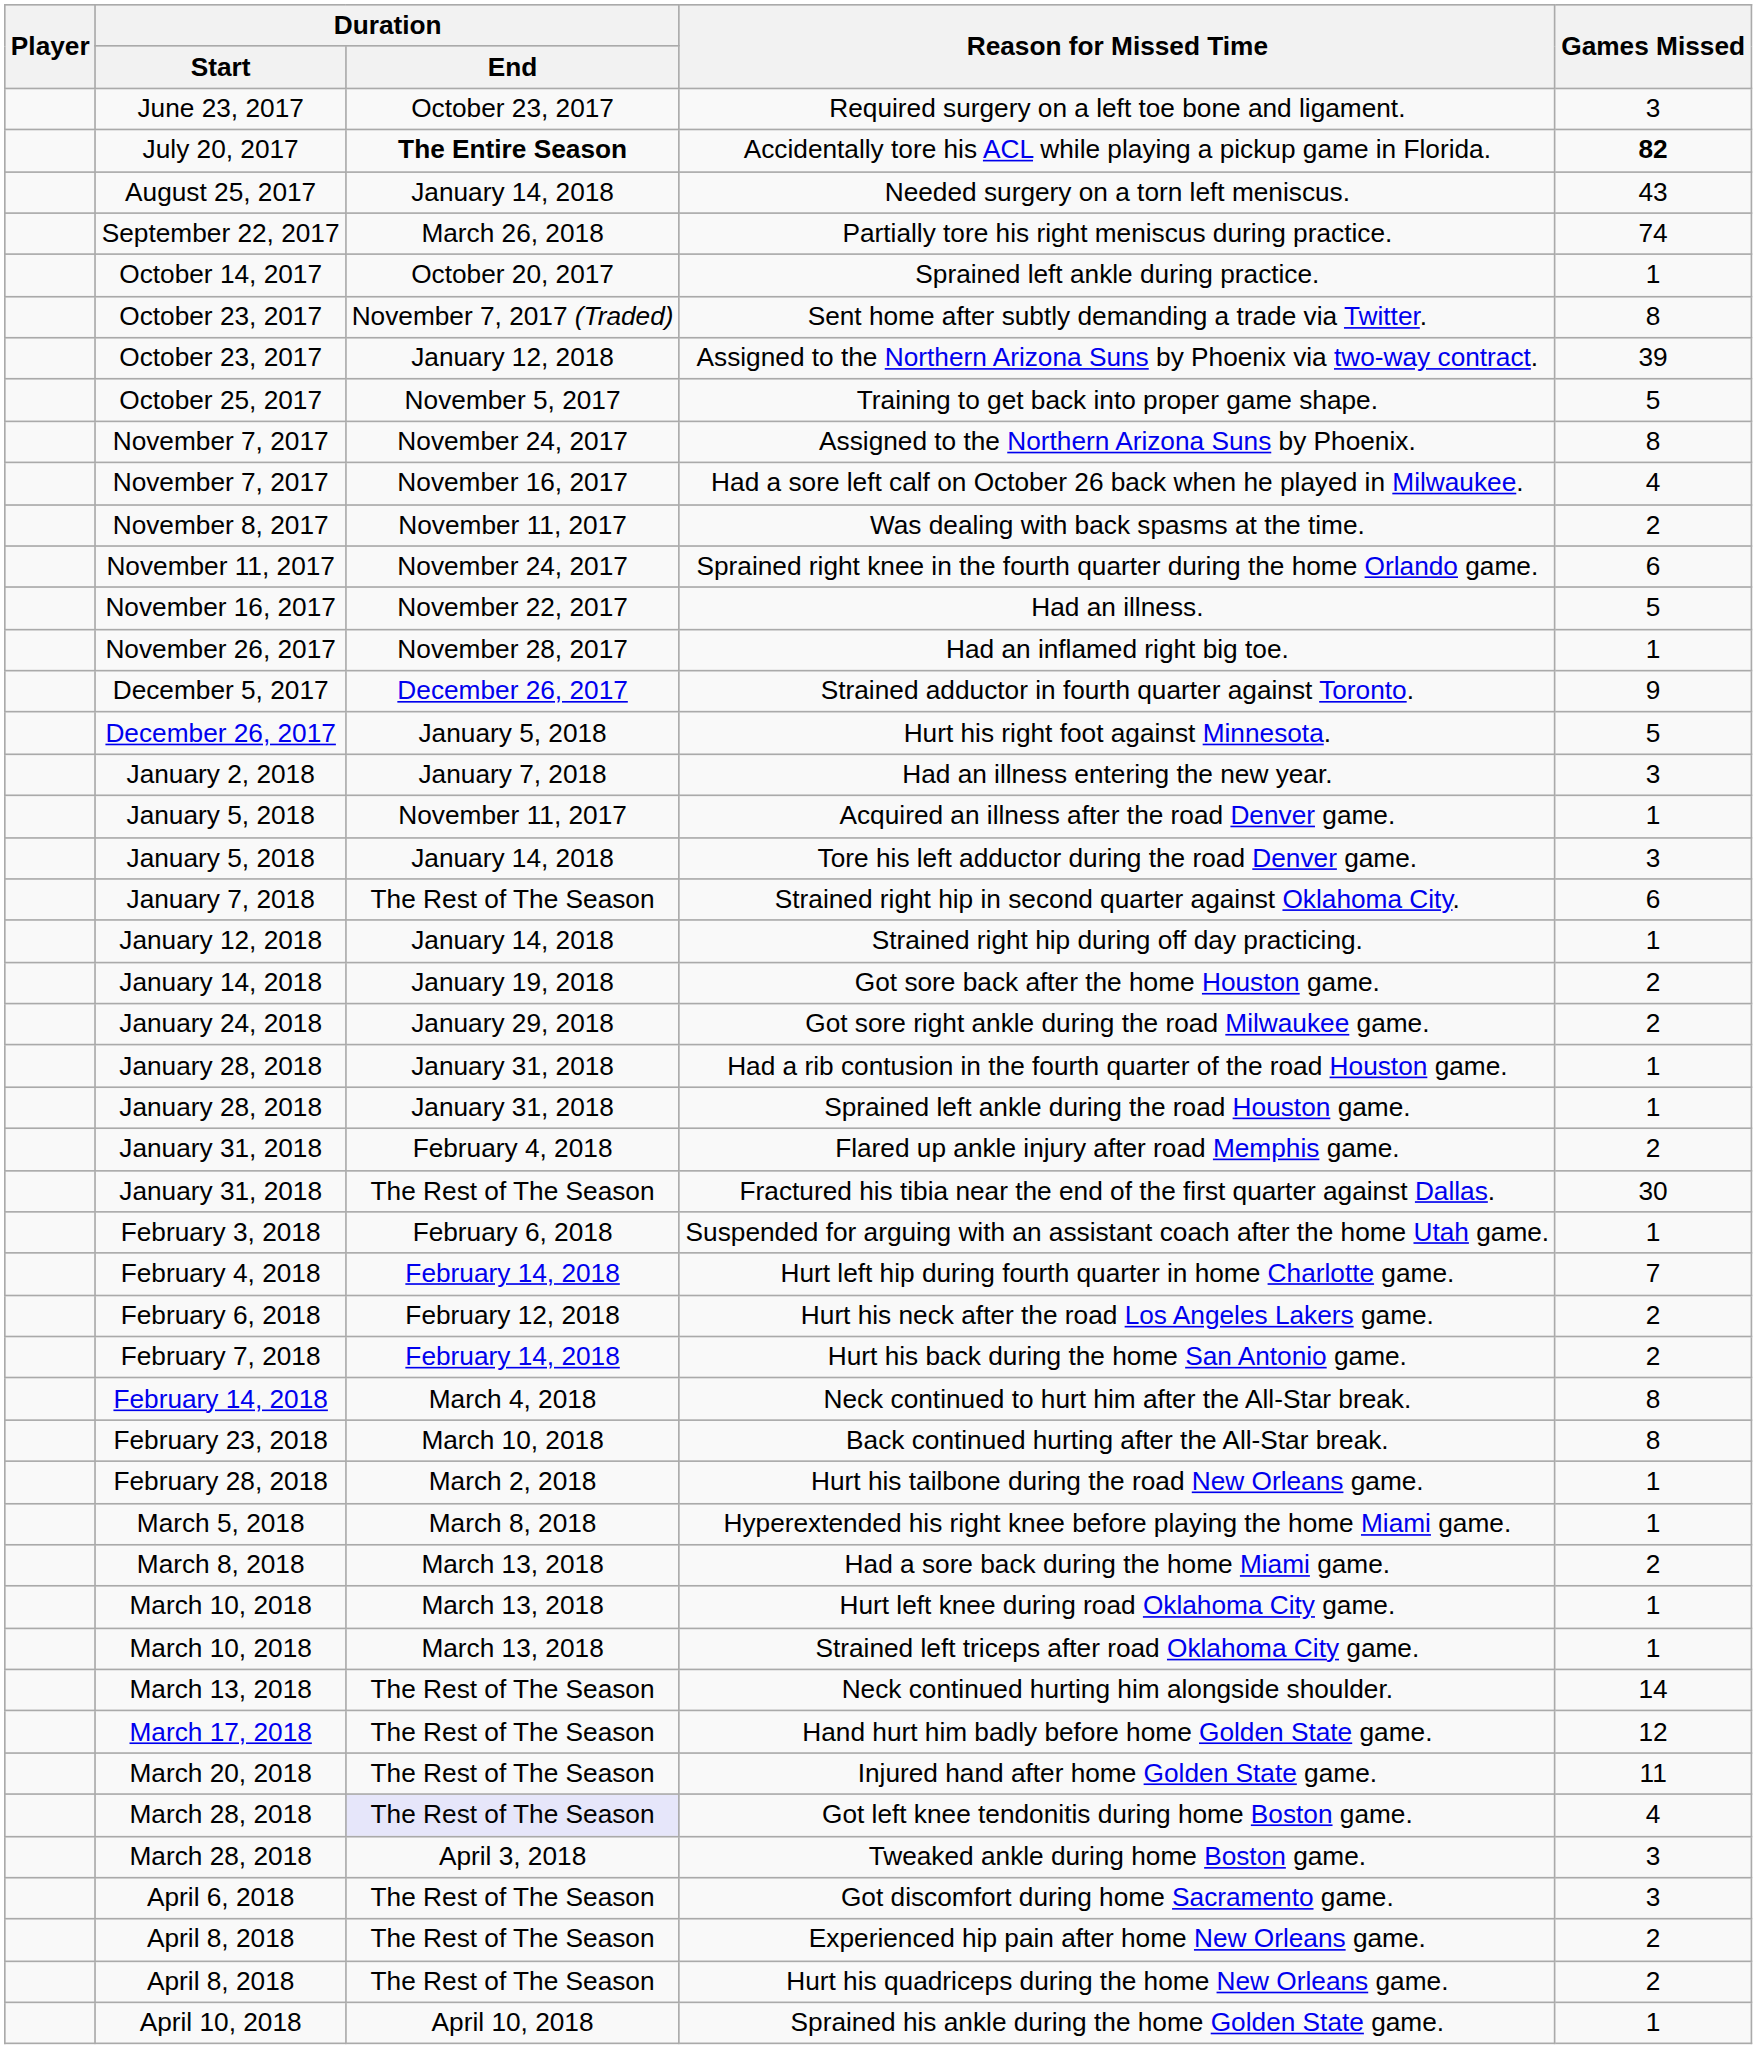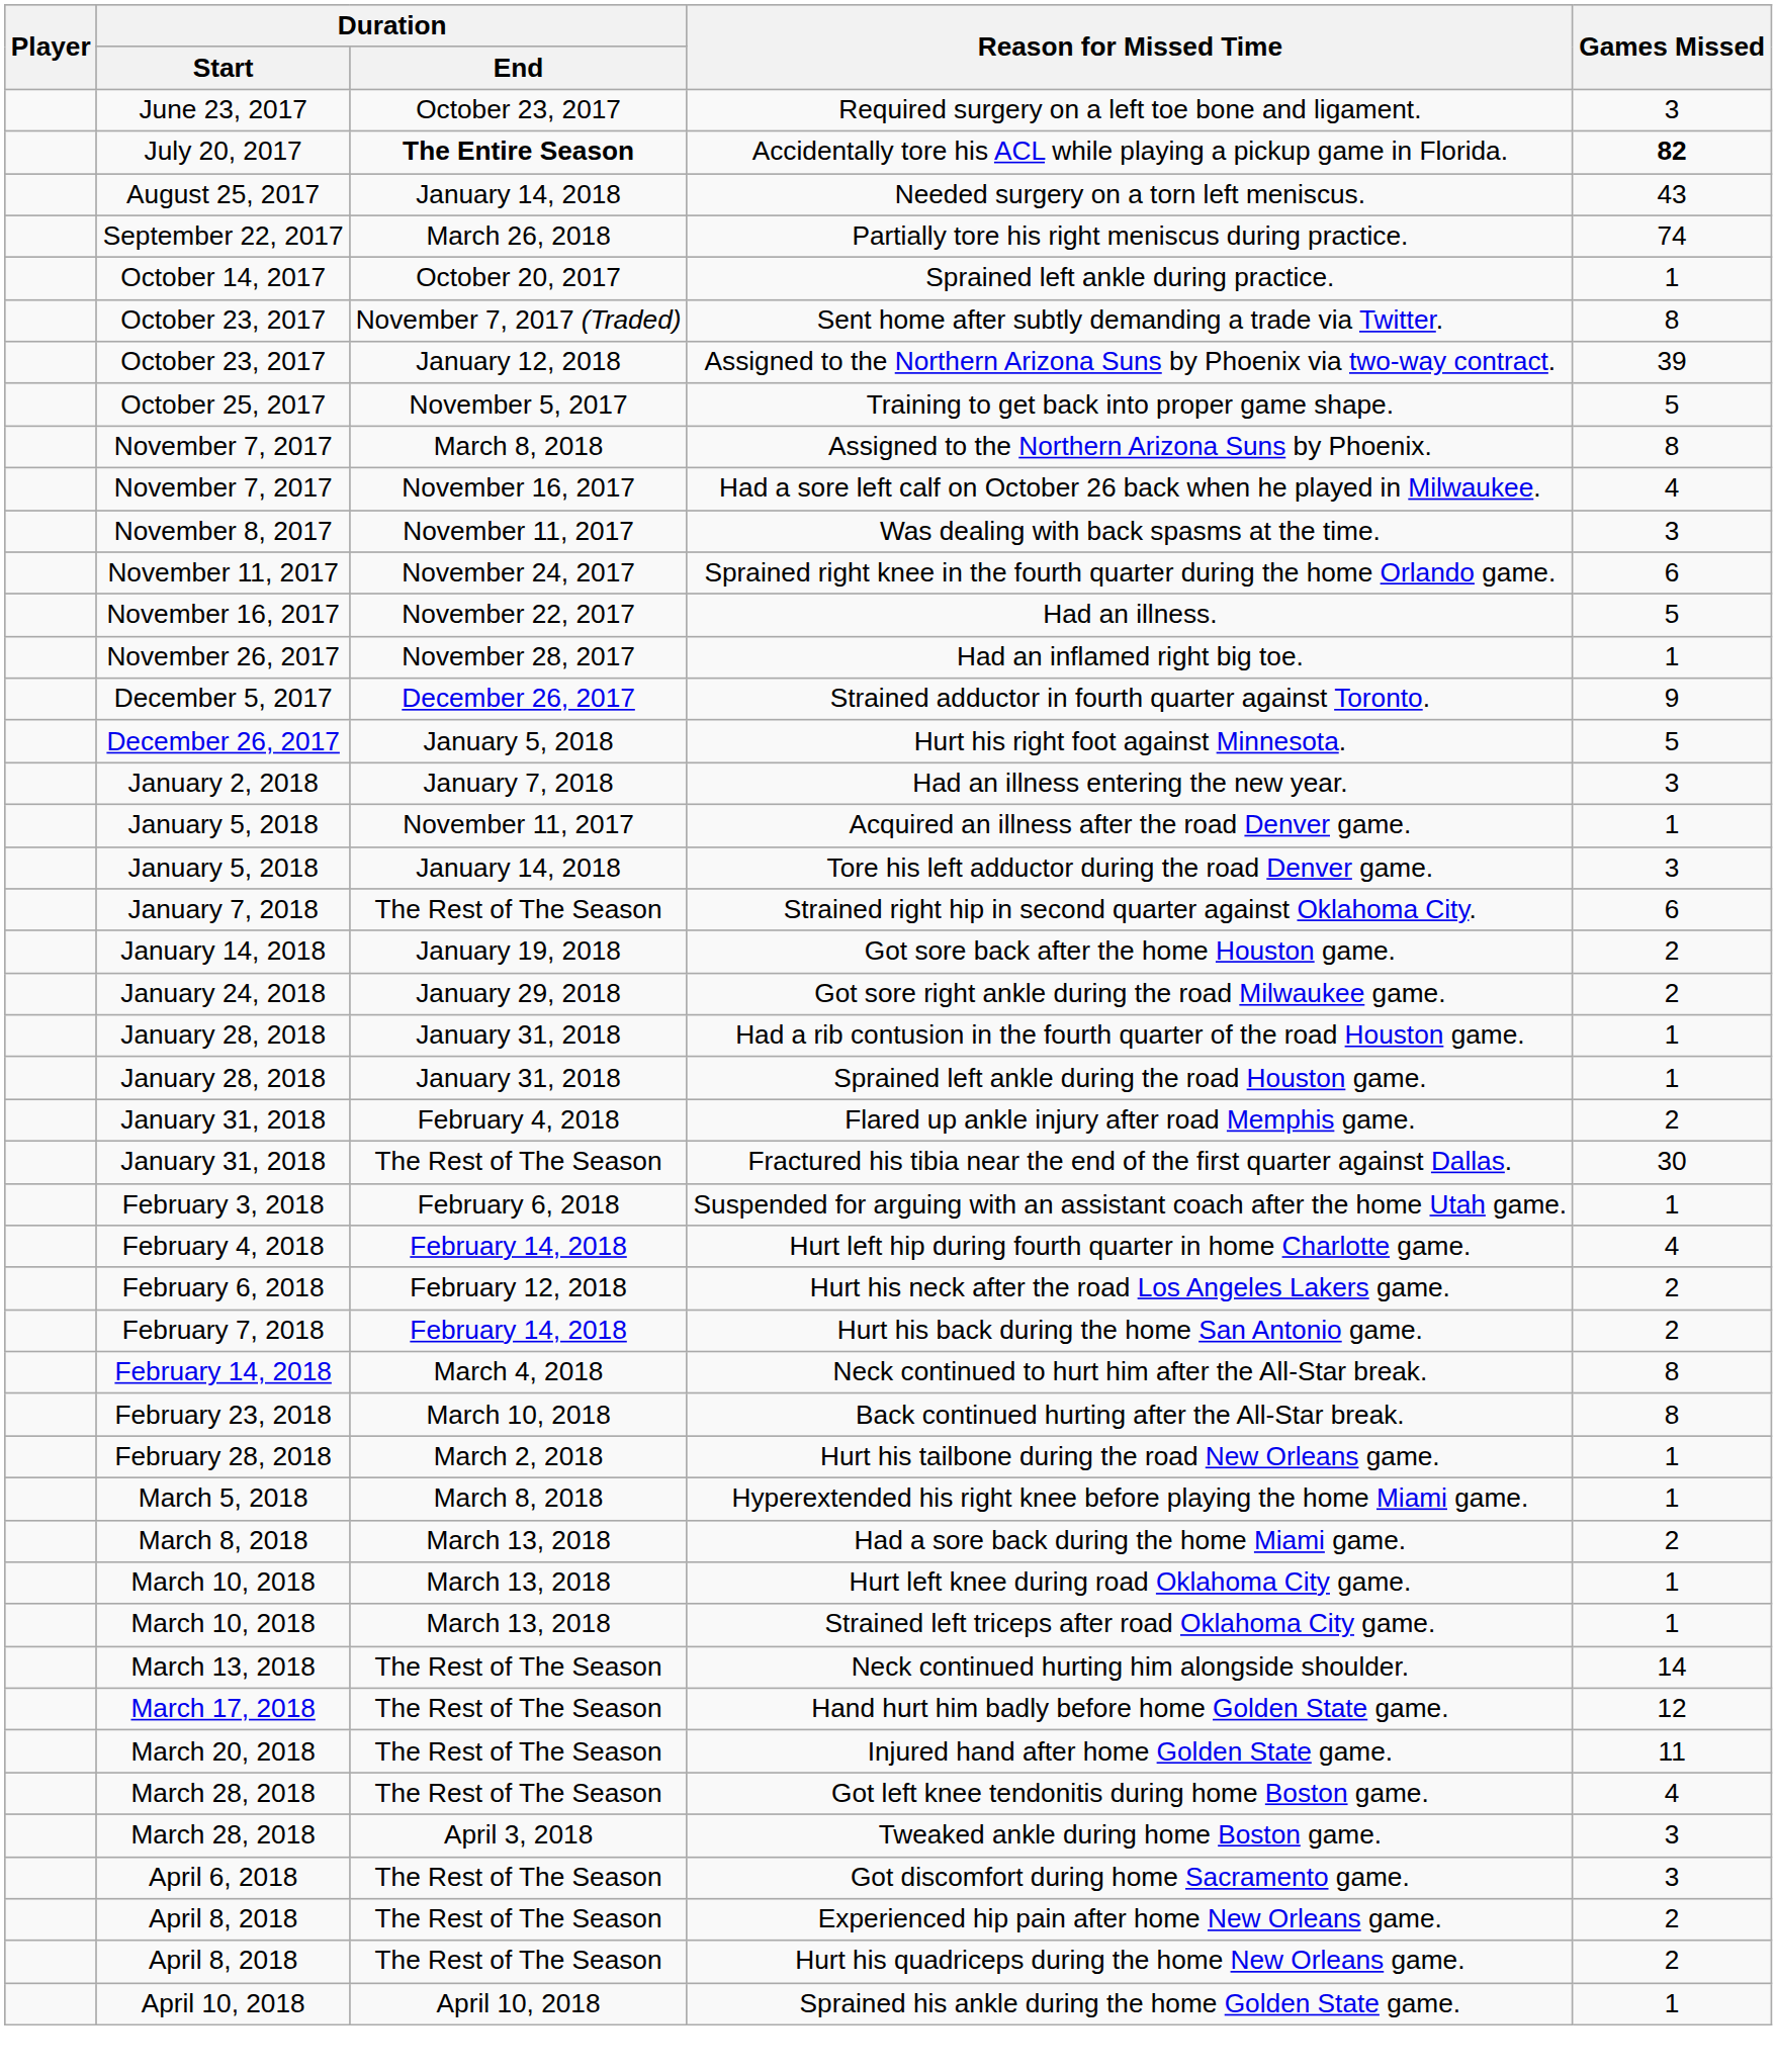Assigned to the Northern Arizona Suns by Phoenix. | Duration / End: November 24, 2017 -> March 8, 2018
Was dealing with back spasms at the time. | Games Missed: 2 -> 3
- row: January 12, 2018 | January 14, 2018 | Strained right hip during off day practicing. | 1
Hurt left hip during fourth quarter in home Charlotte game. | Games Missed: 7 -> 4
Got left knee tendonitis during home Boston game. | Duration / End: lavender background -> no background
